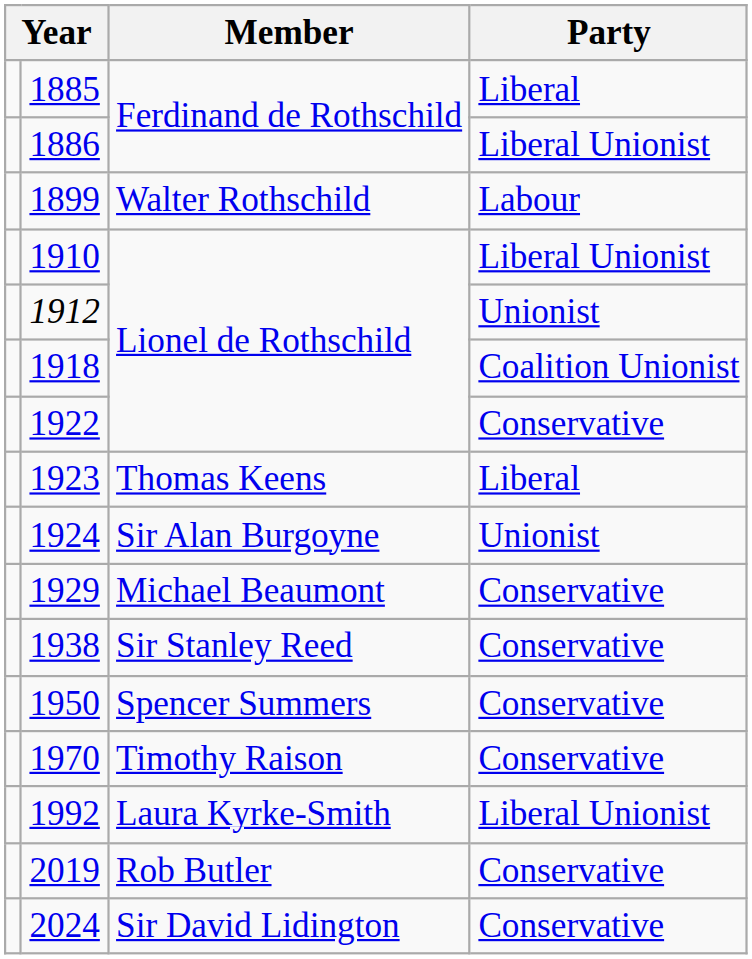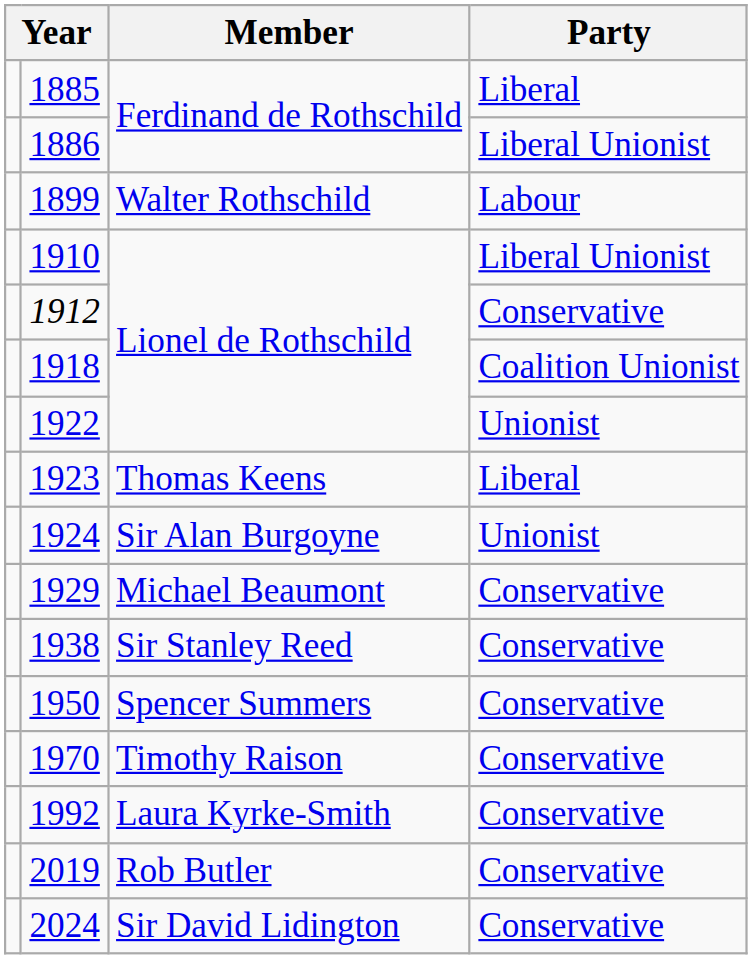1912 | Party: Unionist -> Conservative
1922 | Party: Conservative -> Unionist
1992 | Party: Liberal Unionist -> Conservative
